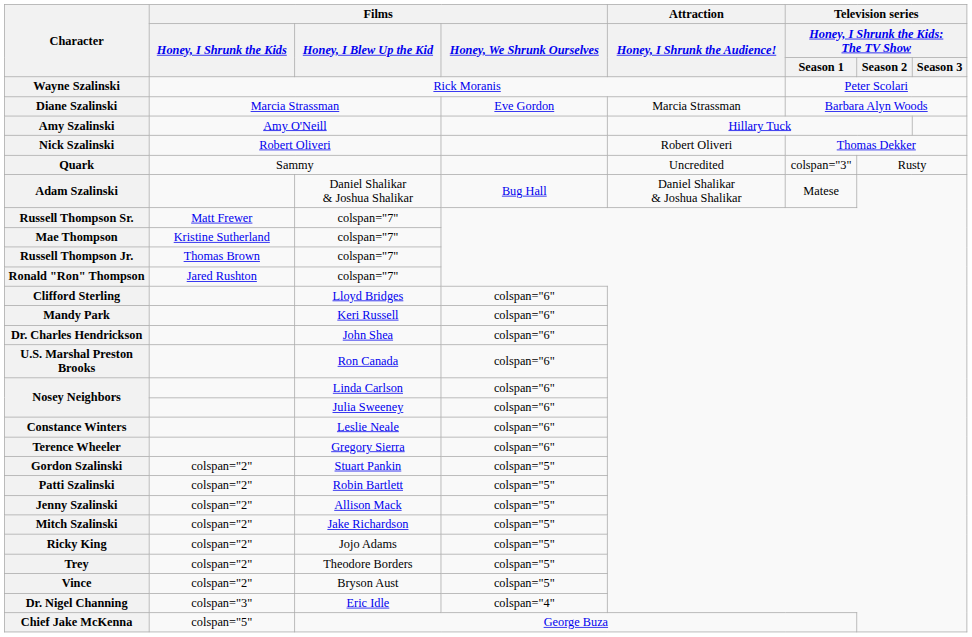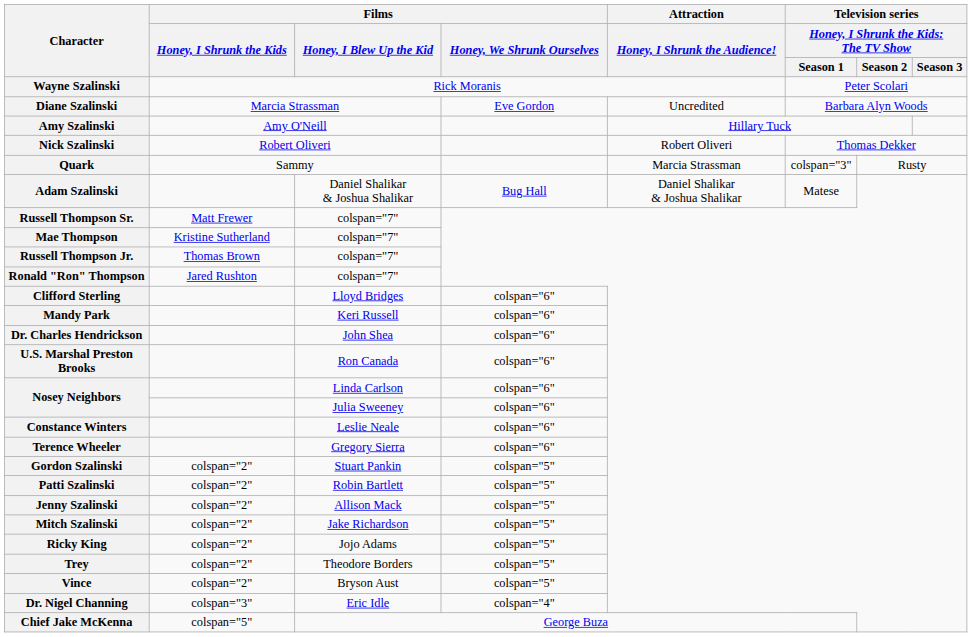Diane Szalinski | Attraction / Honey, I Shrunk the Audience!: Marcia Strassman -> Uncredited
Quark | Attraction / Honey, I Shrunk the Audience!: Uncredited -> Marcia Strassman
